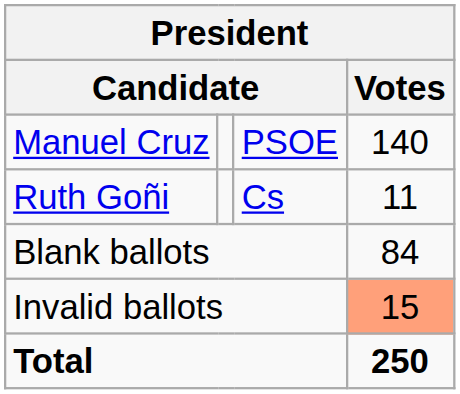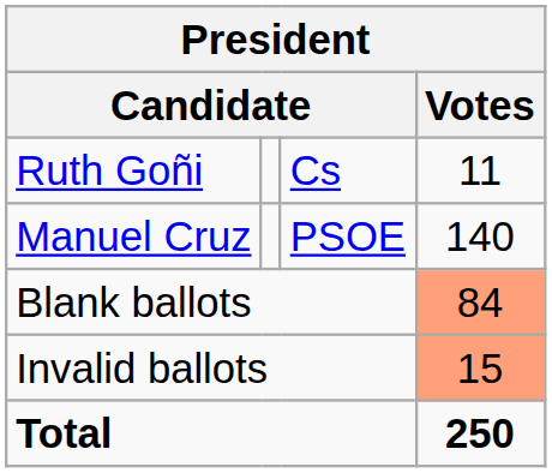rows swapped: Manuel Cruz <-> Ruth Goñi
Blank ballots | Votes: no background -> lightsalmon background
